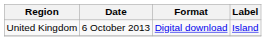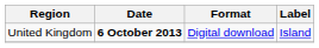United Kingdom | Date: normal -> bold
